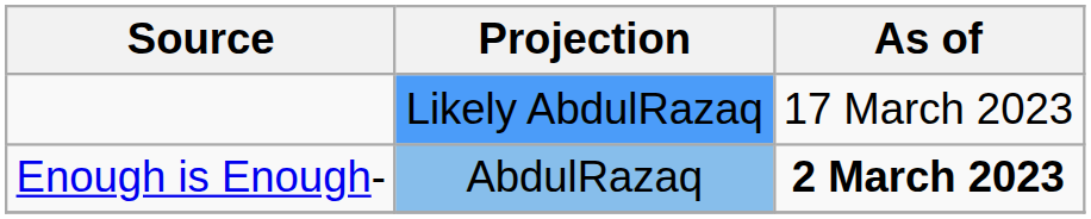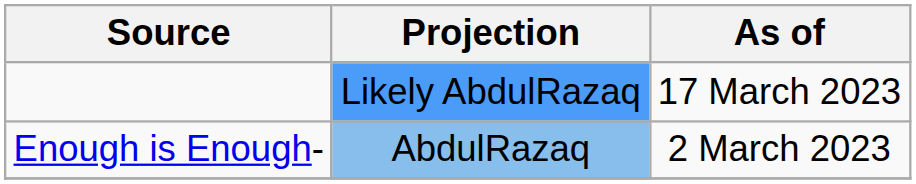Enough is Enough- | As of: bold -> normal
